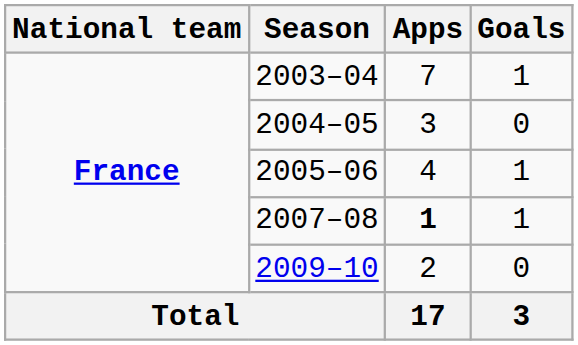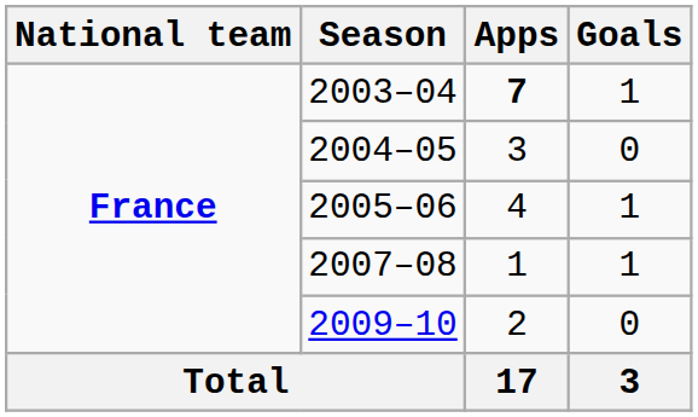2003–04 | Apps: normal -> bold
2007–08 | Apps: bold -> normal
